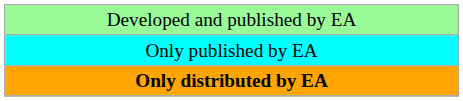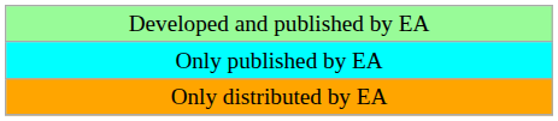row 3 | column 1: bold -> normal
